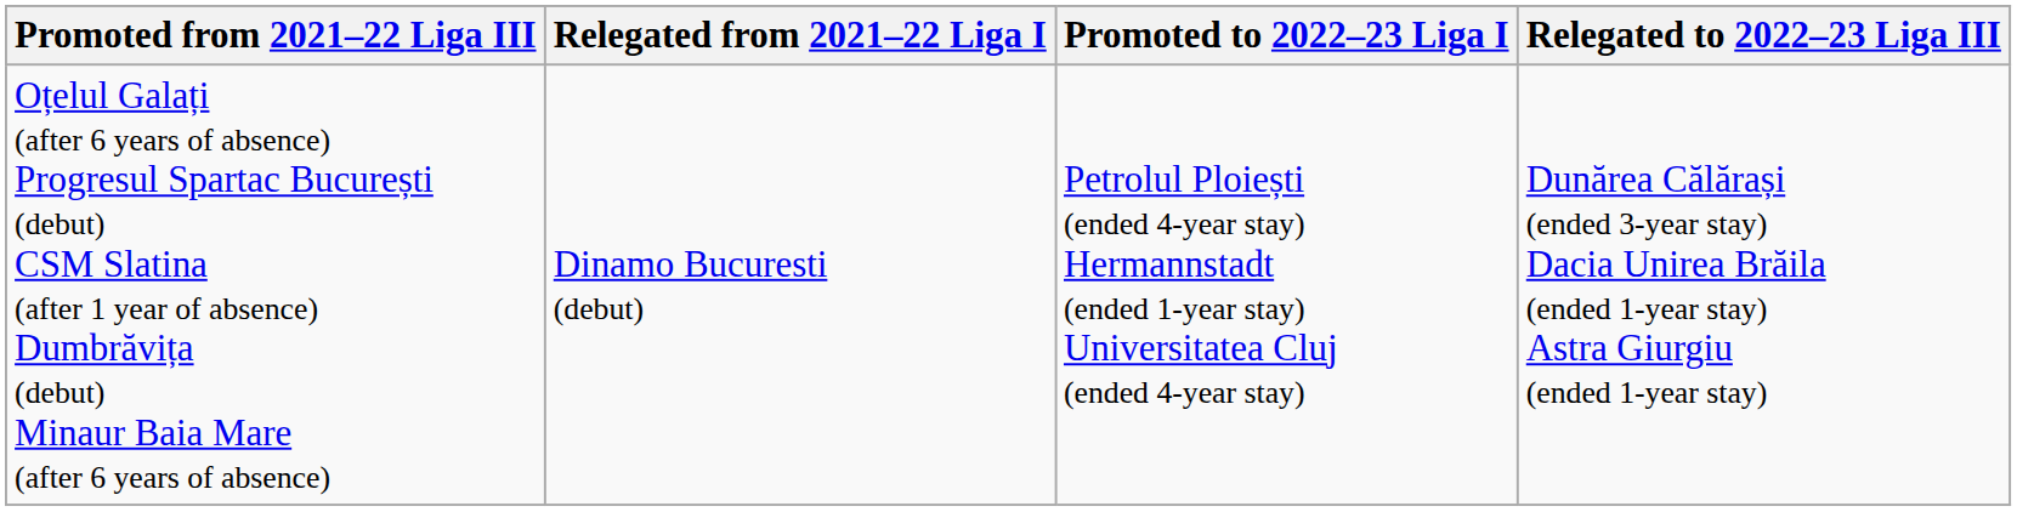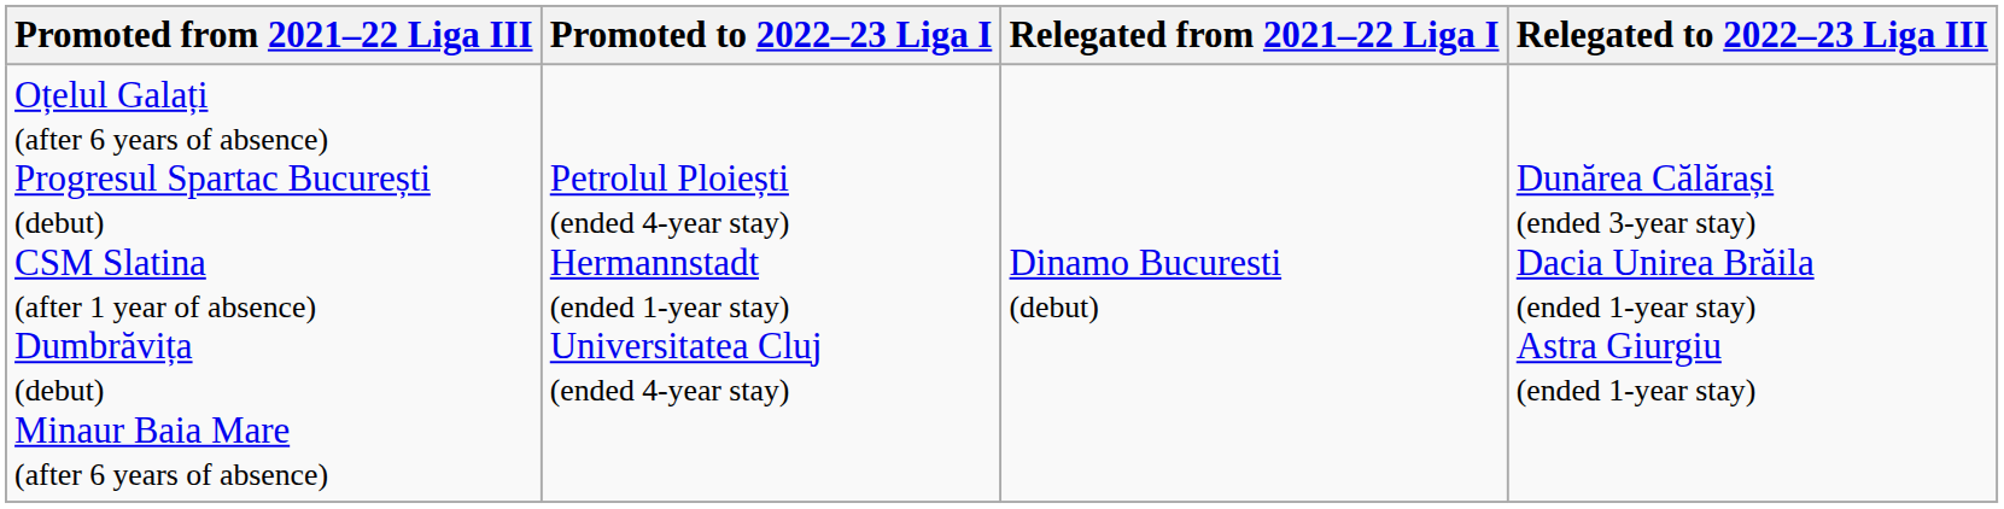columns swapped: Relegated from 2021–22 Liga I <-> Promoted to 2022–23 Liga I
